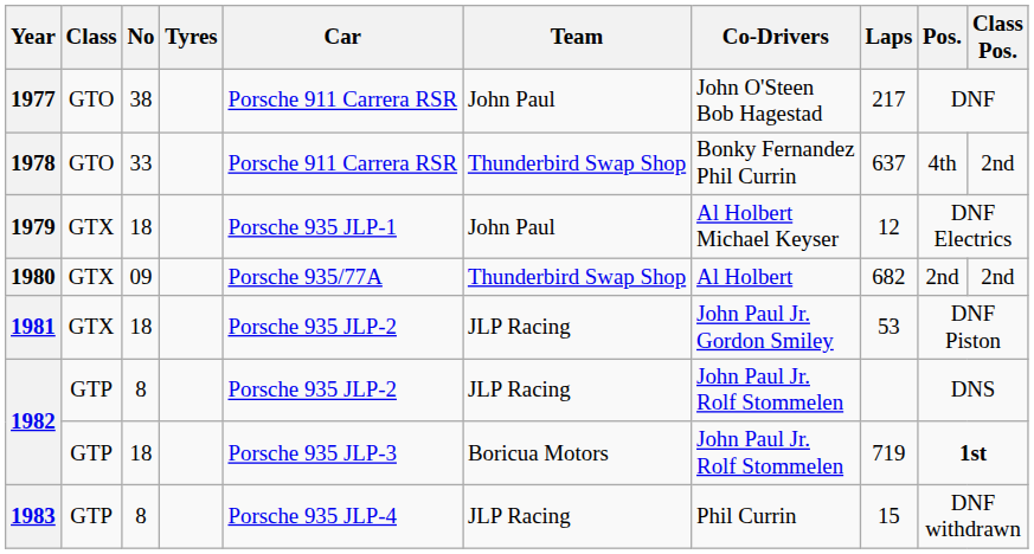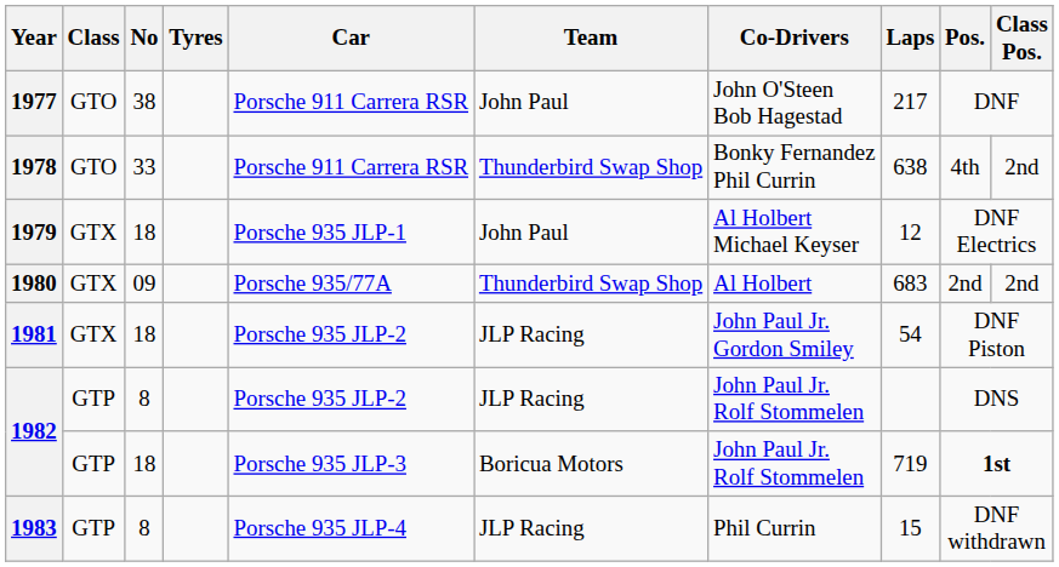1978 | Laps: 637 -> 638
1980 | Laps: 682 -> 683
1981 | Laps: 53 -> 54
